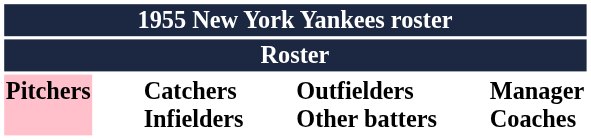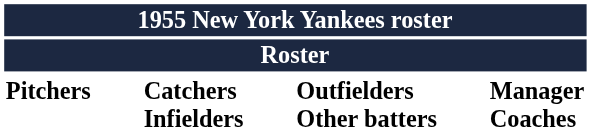Pitchers | column 1: pink background -> no background
